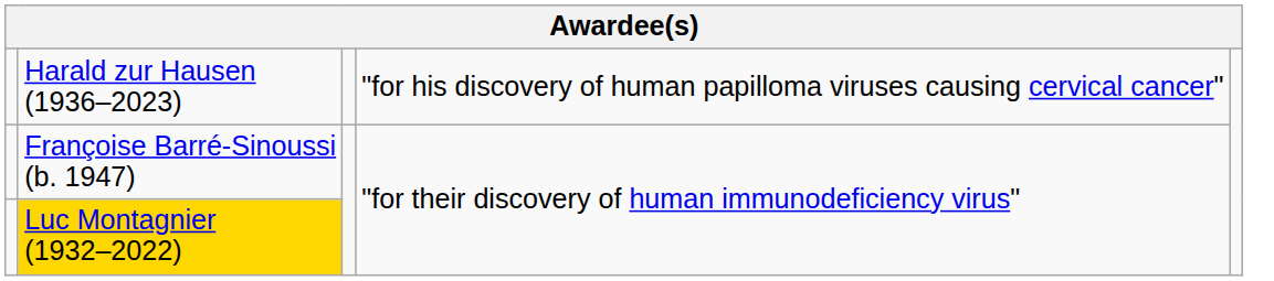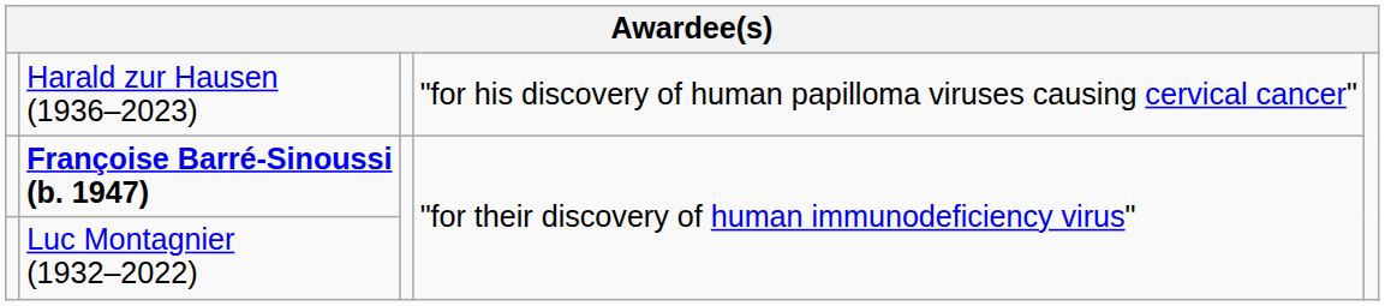Françoise Barré-Sinoussi (b. 1947) | column 2: normal -> bold
Luc Montagnier (1932–2022) | column 2: gold background -> no background
